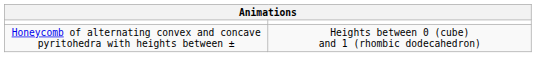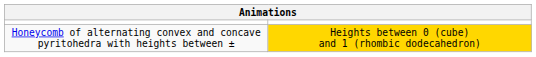row 3 | column 2: no background -> gold background
